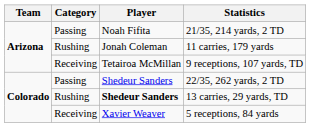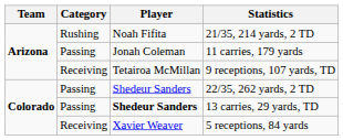21/35, 214 yards, 2 TD | Category: Passing -> Rushing
11 carries, 179 yards | Category: Rushing -> Passing
13 carries, 29 yards, TD | Category: Rushing -> Passing
